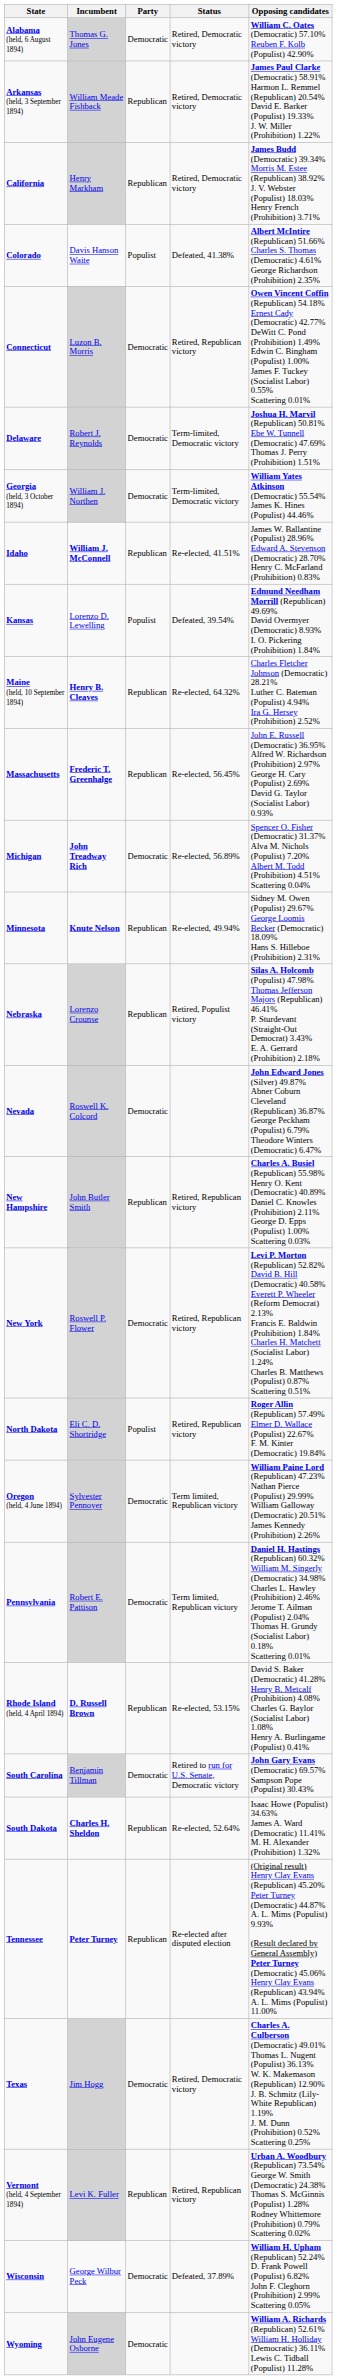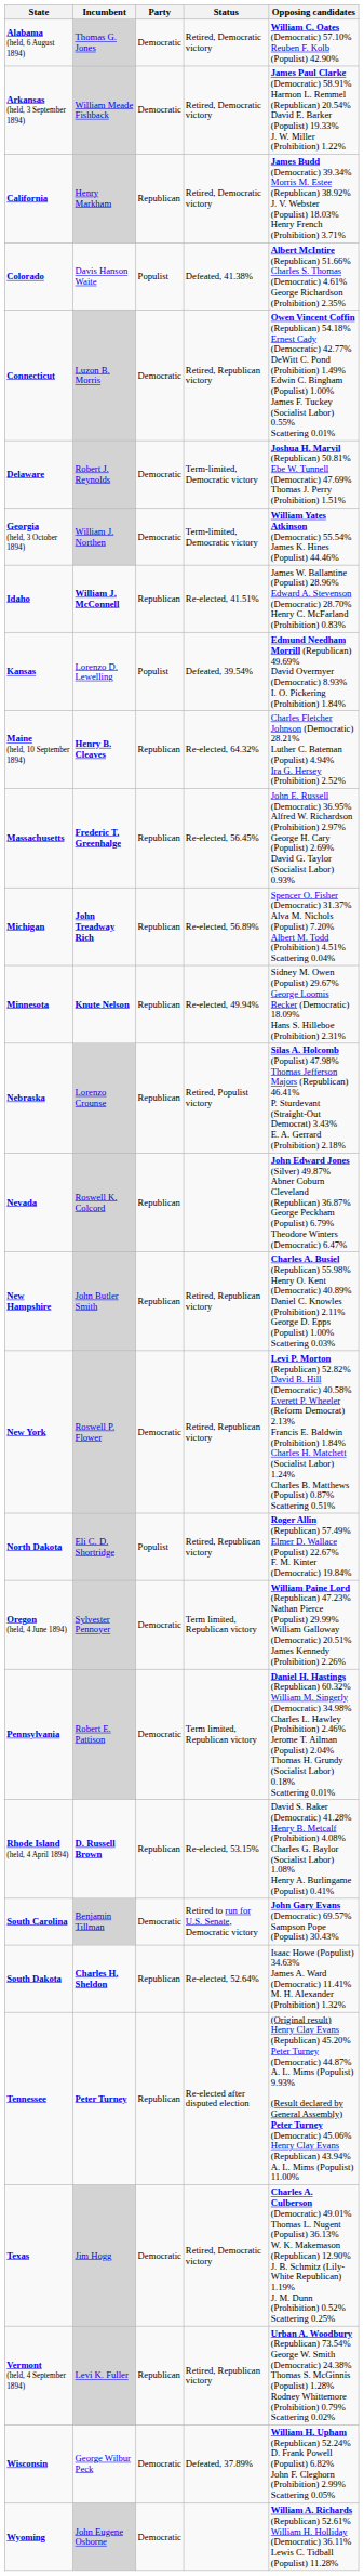Arkansas (held, 3 September 1894) | Party: Republican -> Democratic
Michigan | Party: Democratic -> Republican
Nevada | Party: Democratic -> Republican
